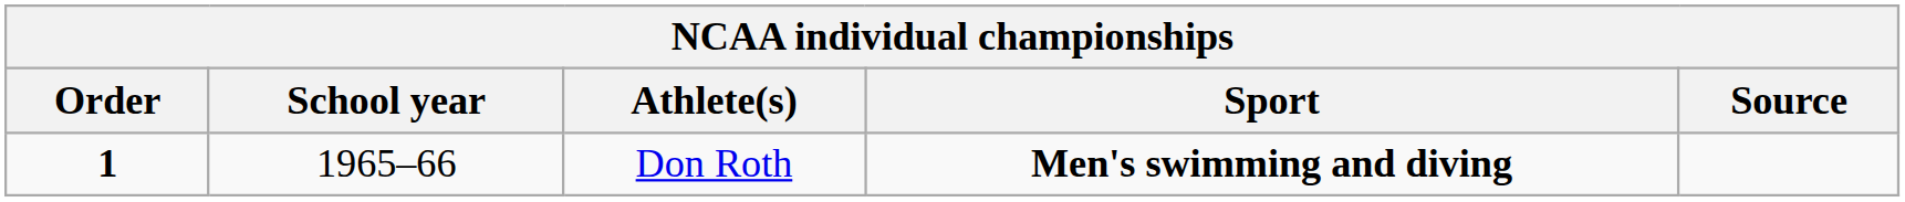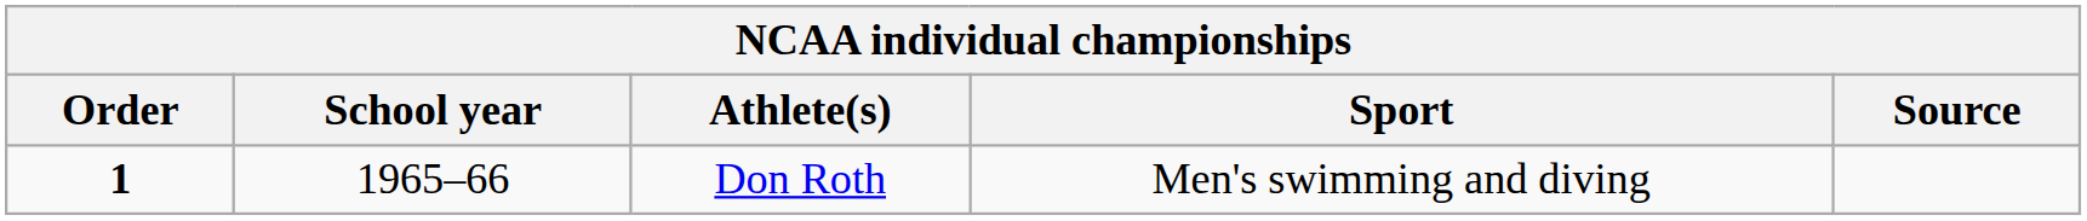Don Roth | Sport: bold -> normal
